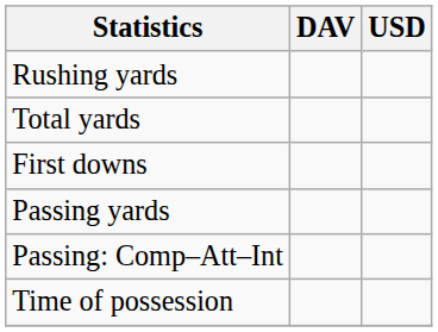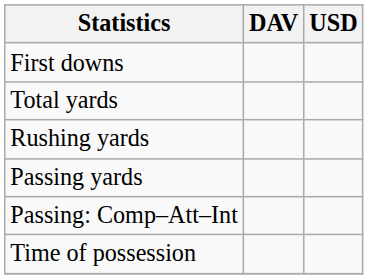rows swapped: First downs <-> Rushing yards
